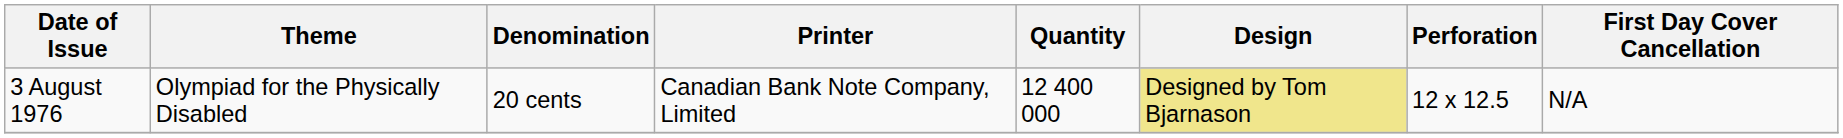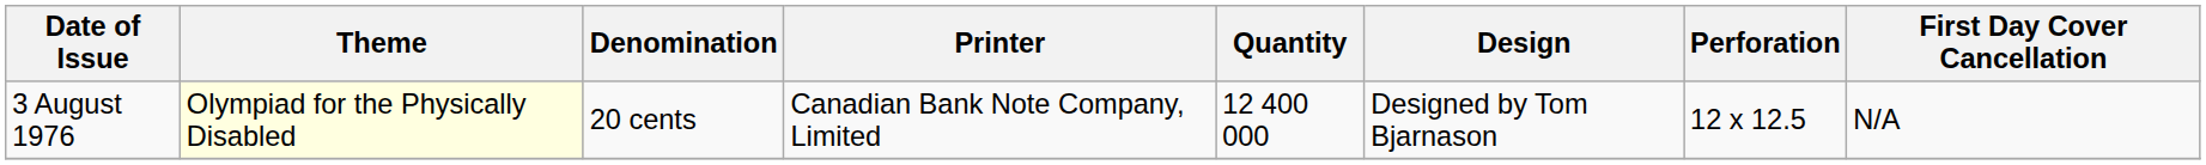3 August 1976 | Theme: no background -> lightyellow background
3 August 1976 | Design: khaki background -> no background
